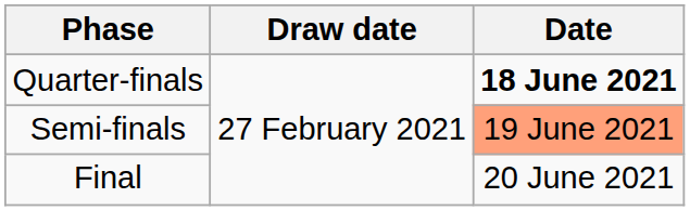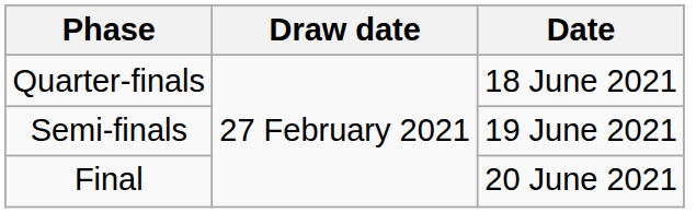Quarter-finals | Date: bold -> normal
Semi-finals | Date: lightsalmon background -> no background
